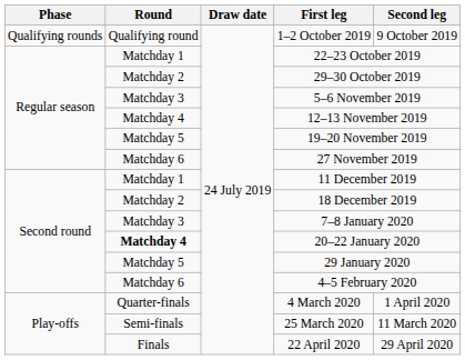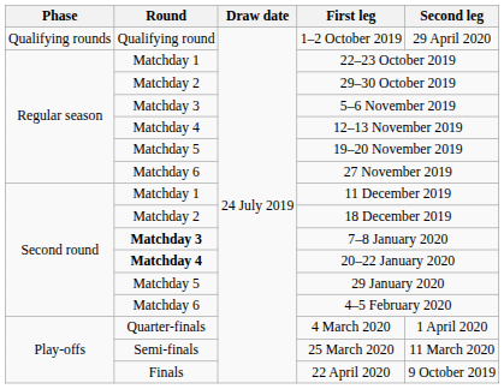1–2 October 2019 | Second leg: 9 October 2019 -> 29 April 2020
7–8 January 2020 | Round: normal -> bold
22 April 2020 | Second leg: 29 April 2020 -> 9 October 2019
